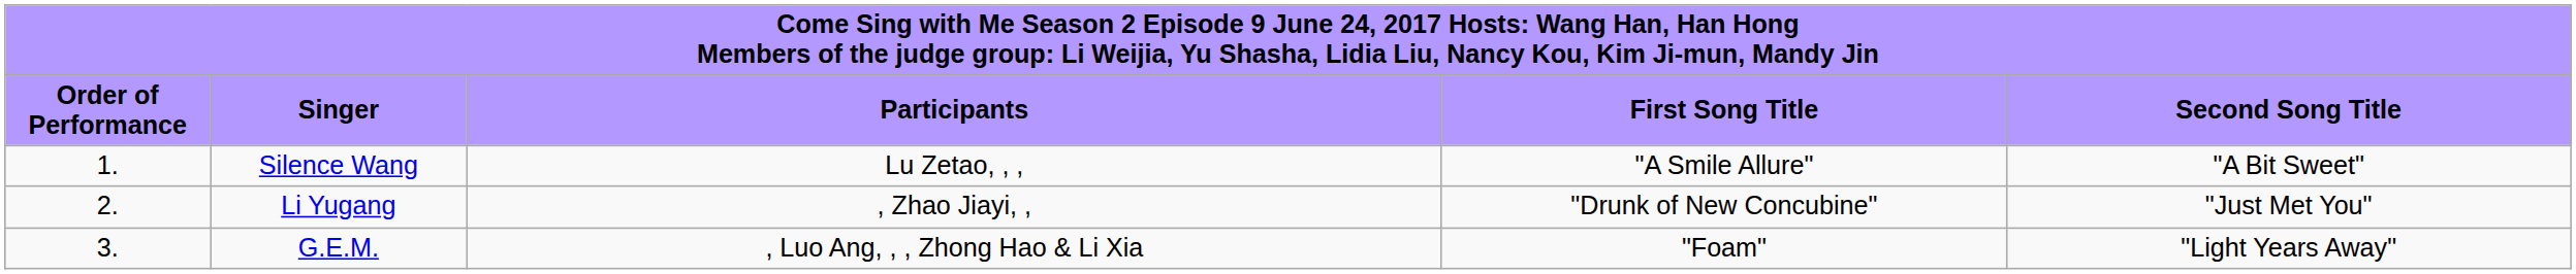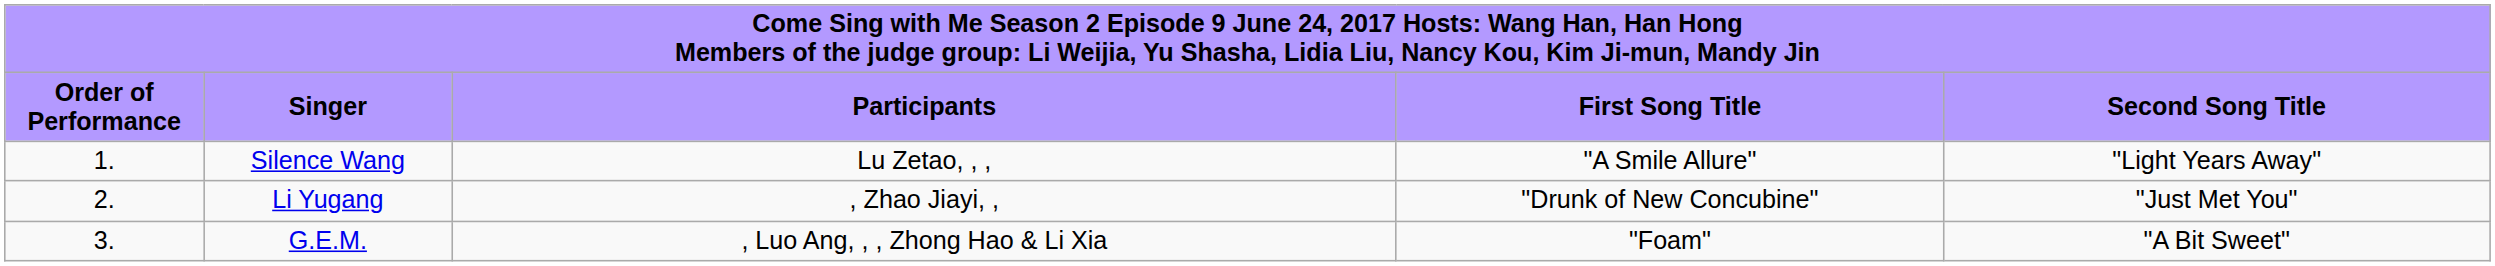Silence Wang | column 5: "A Bit Sweet" -> "Light Years Away"
G.E.M. | column 5: "Light Years Away" -> "A Bit Sweet"
